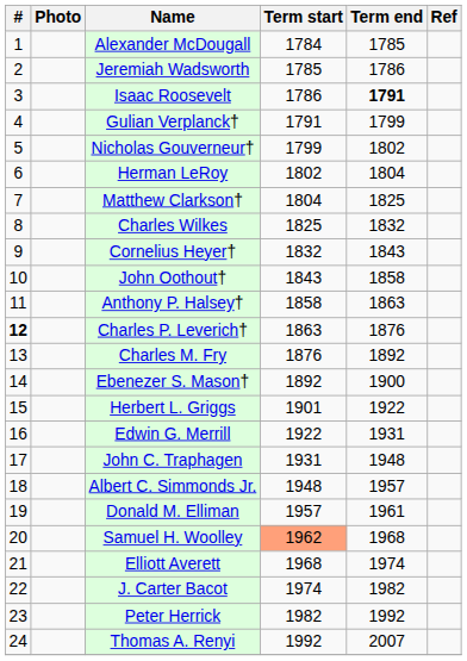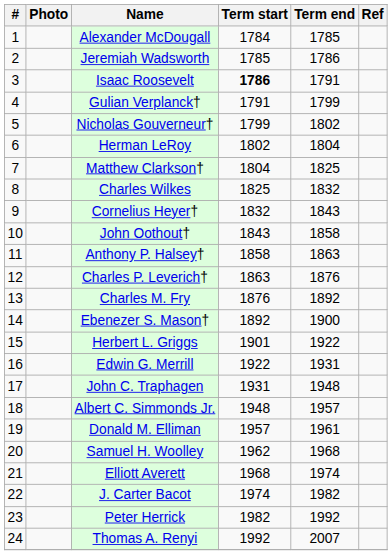Isaac Roosevelt | Term start: normal -> bold
Isaac Roosevelt | Term end: bold -> normal
Charles P. Leverich† | #: bold -> normal
Samuel H. Woolley | Term start: lightsalmon background -> no background
